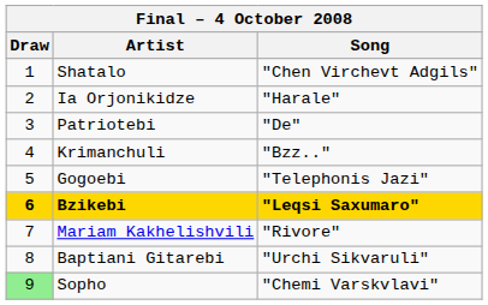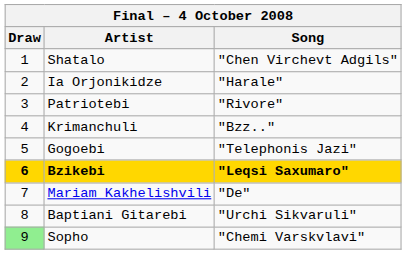Patriotebi | Song: "De" -> "Rivore"
Mariam Kakhelishvili | Song: "Rivore" -> "De"
